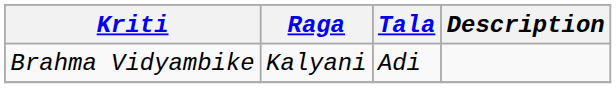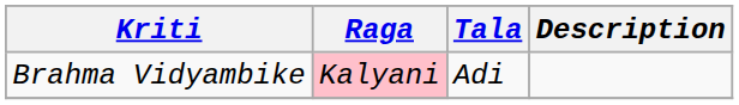Brahma Vidyambike | Raga: no background -> pink background
